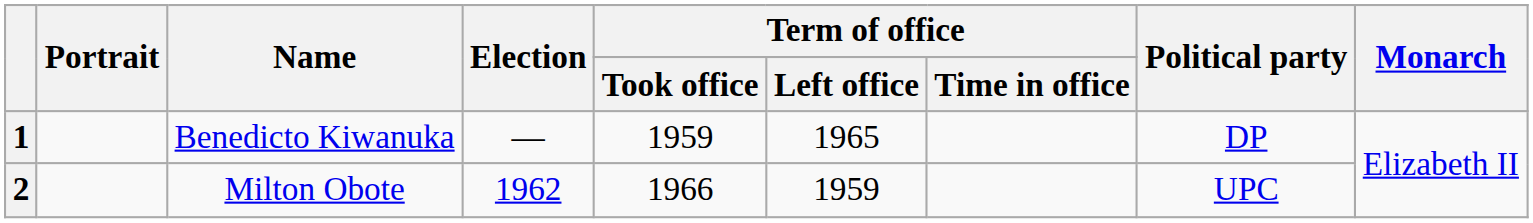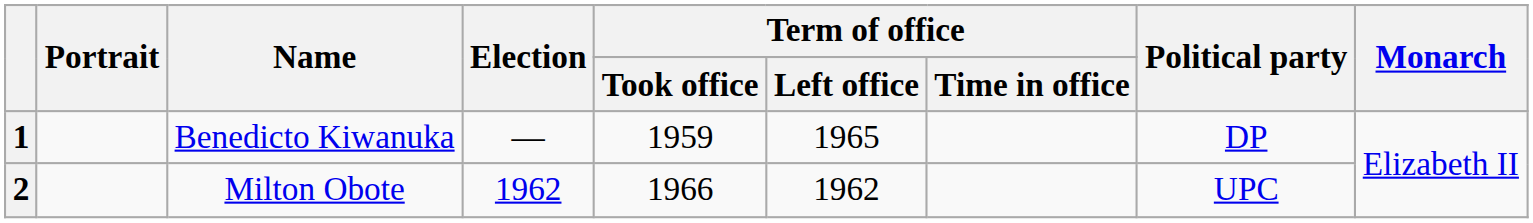2 | Term of office / Left office: 1959 -> 1962
